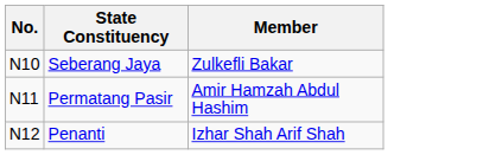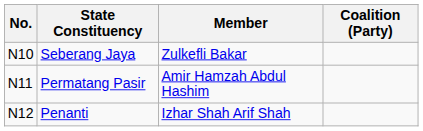+ column: Coalition (Party)
